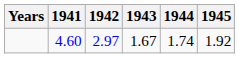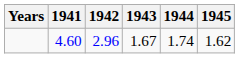row 2 | 1942: 2.97 -> 2.96
row 2 | 1945: 1.92 -> 1.62
